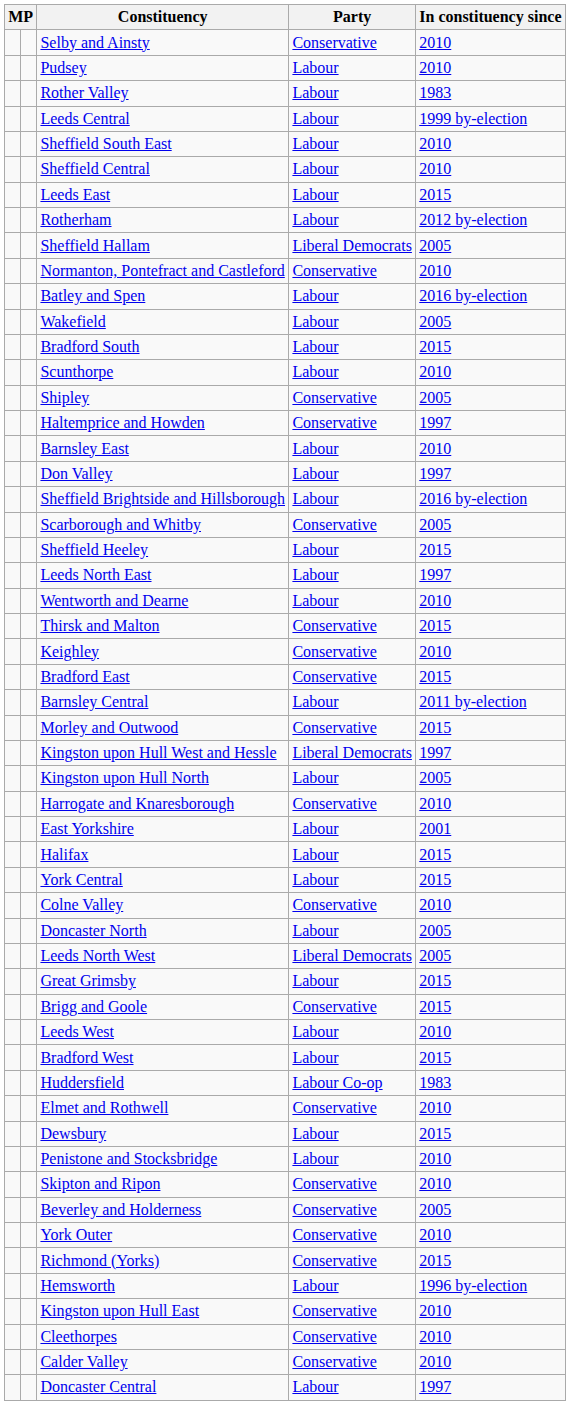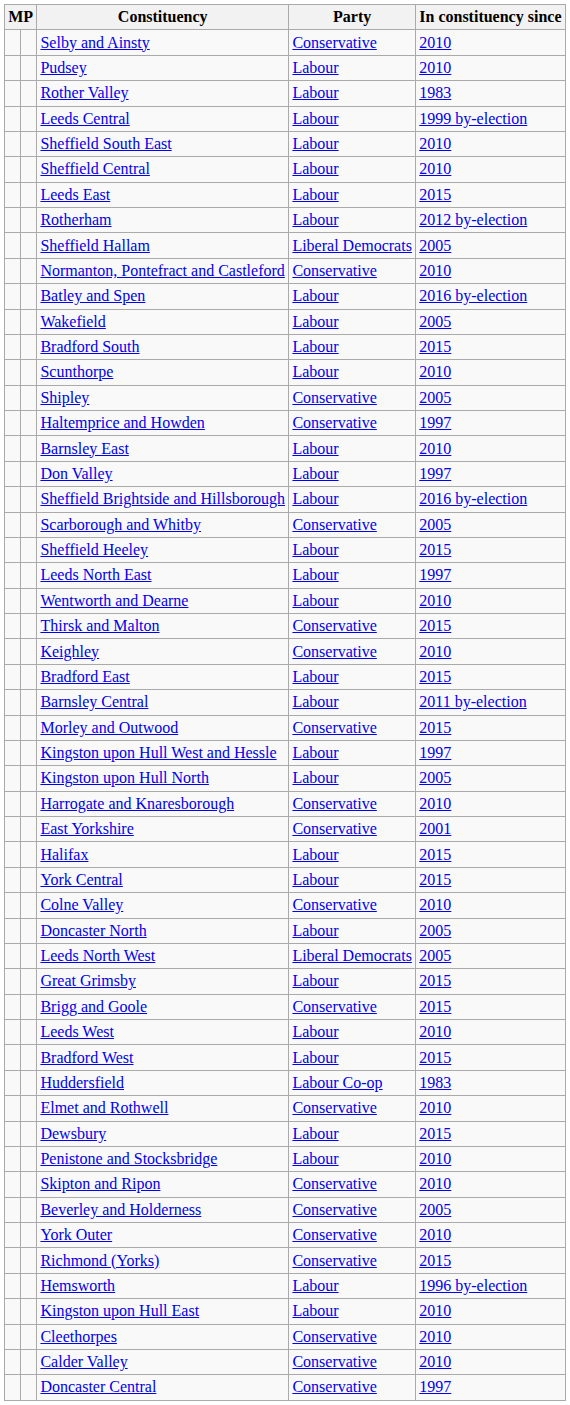Bradford East | Party: Conservative -> Labour
Kingston upon Hull West and Hessle | Party: Liberal Democrats -> Labour
East Yorkshire | Party: Labour -> Conservative
Kingston upon Hull East | Party: Conservative -> Labour
Doncaster Central | Party: Labour -> Conservative
